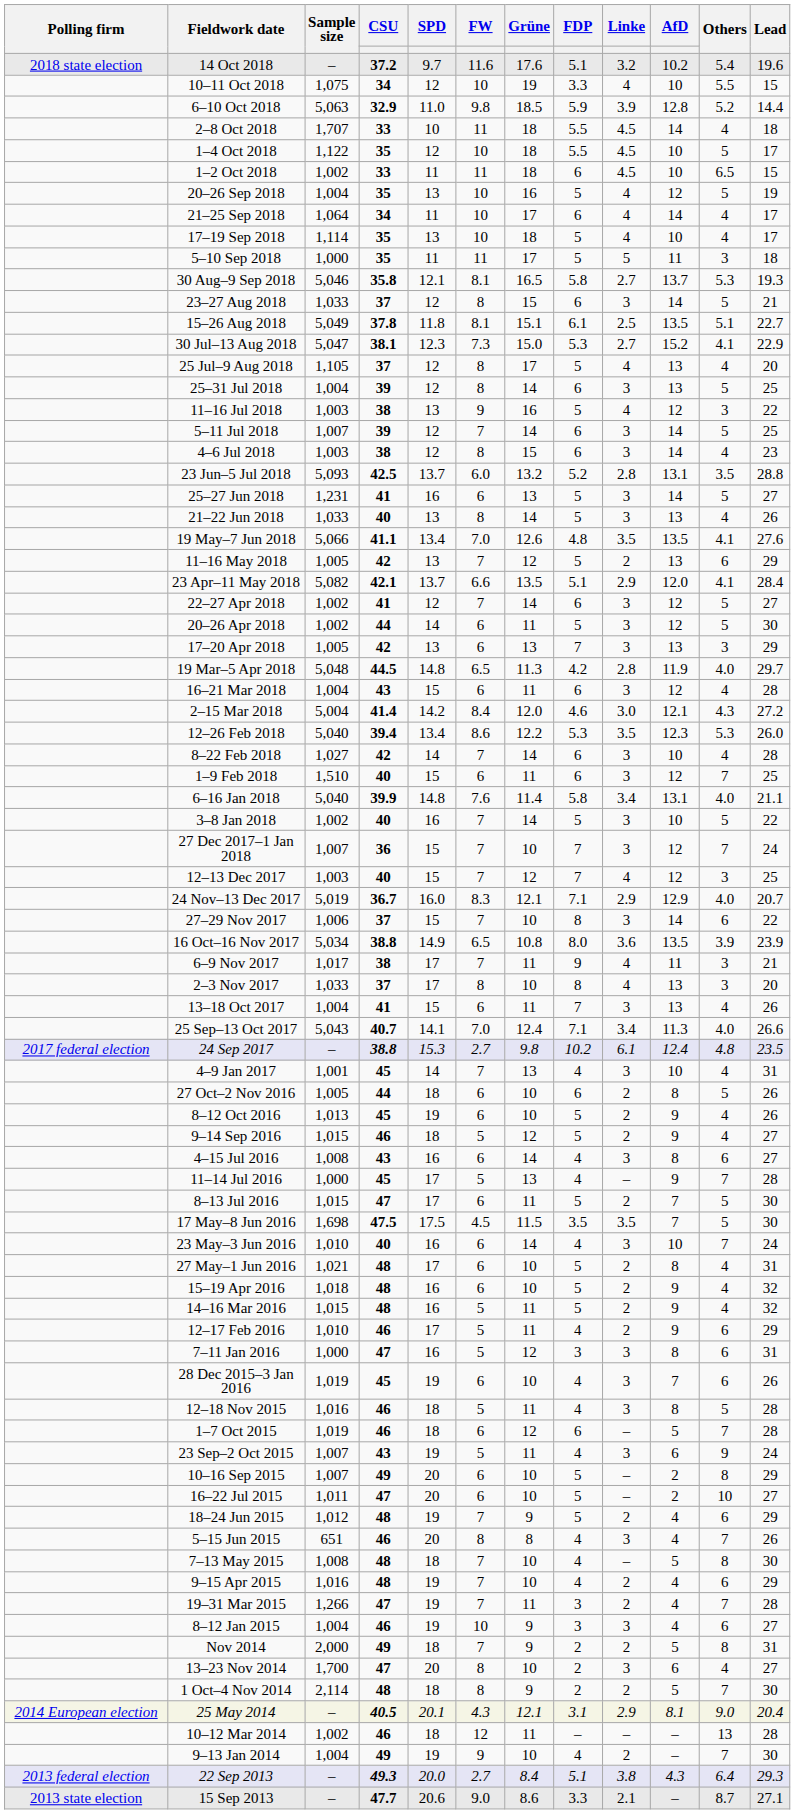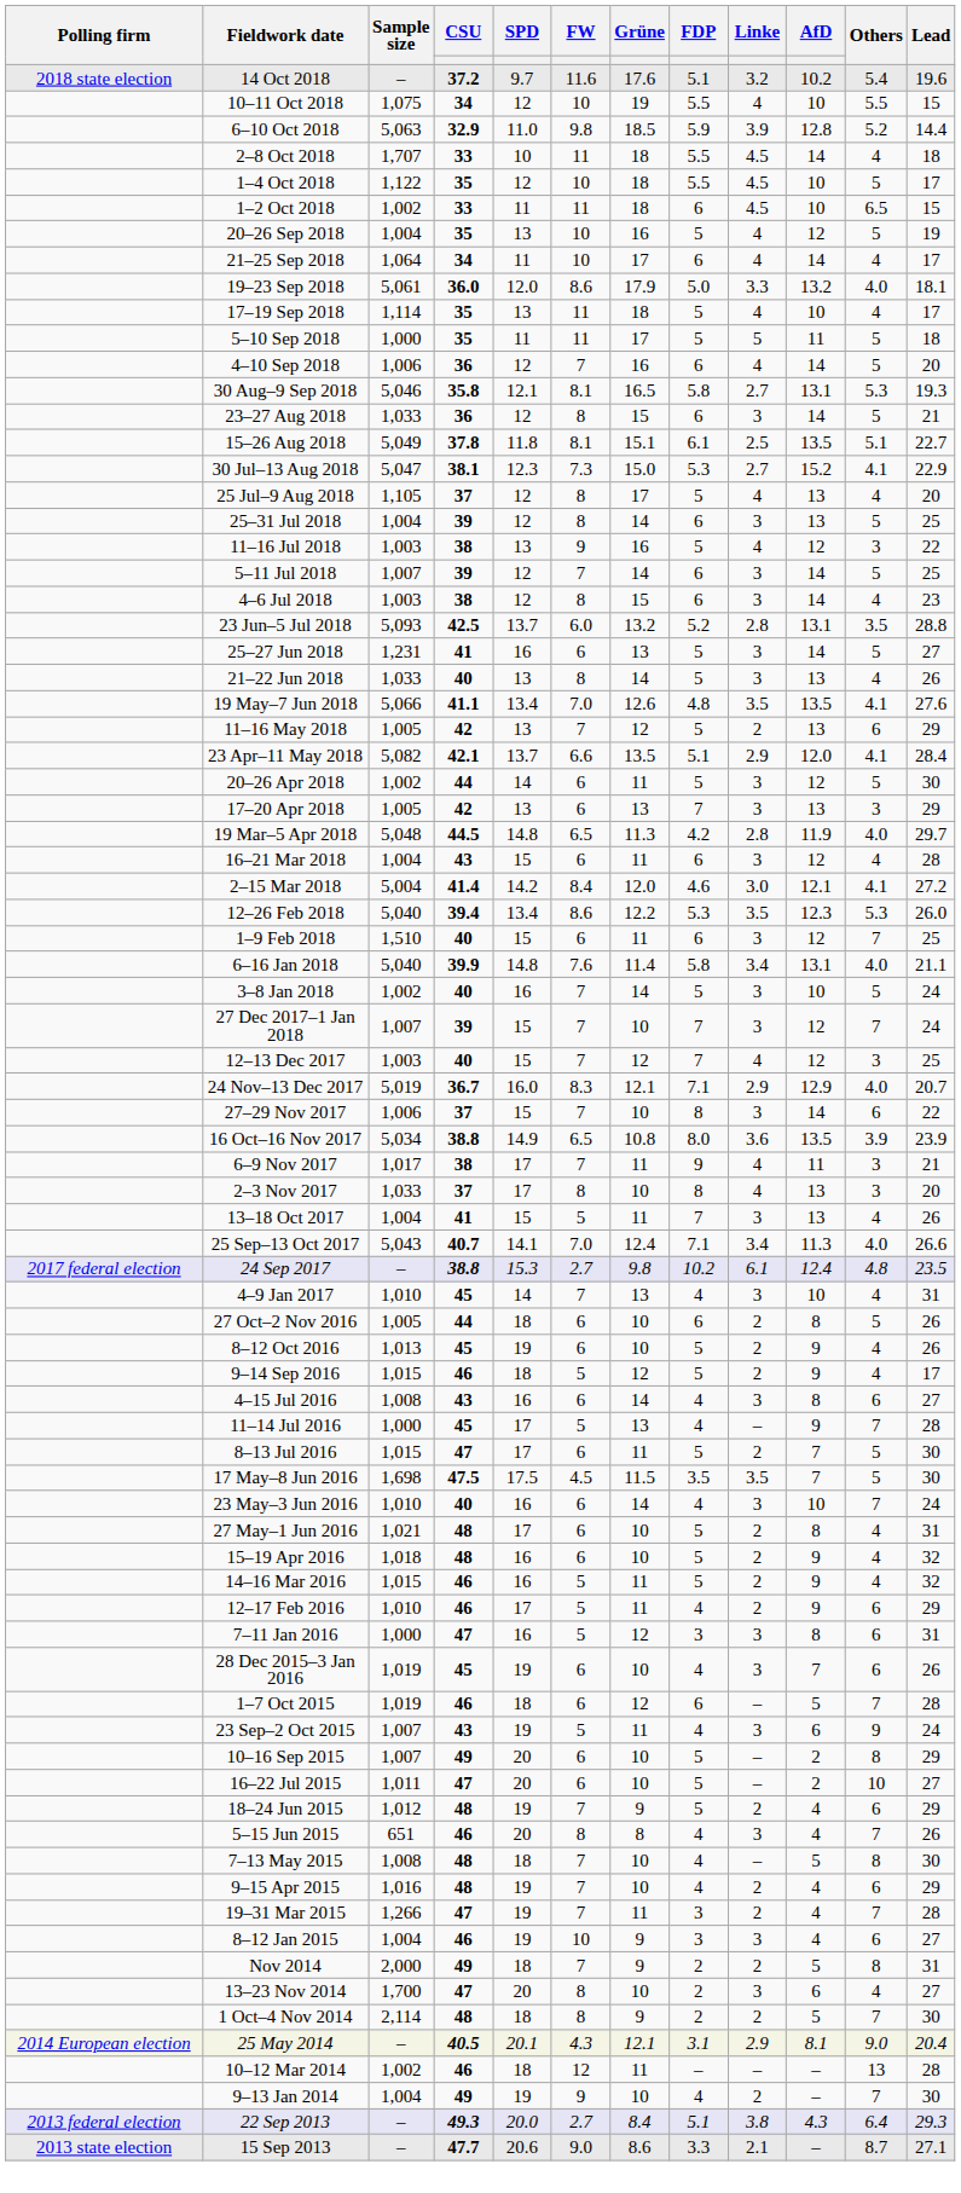10–11 Oct 2018 | FDP: 3.3 -> 5.5
+ row: 19–23 Sep 2018 | 5,061 | 36.0 | 12.0 | 8.6 | 17.9 | 5.0 | 3.3 | 13.2 | 4.0 | 18.1
17–19 Sep 2018 | FW: 10 -> 11
5–10 Sep 2018 | Others: 3 -> 5
+ row: 4–10 Sep 2018 | 1,006 | 36 | 12 | 7 | 16 | 6 | 4 | 14 | 5 | 20
30 Aug–9 Sep 2018 | AfD: 13.7 -> 13.1
23–27 Aug 2018 | CSU: 37 -> 36
- row: 22–27 Apr 2018 | 1,002 | 41 | 12 | 7 | 14 | 6 | 3 | 12 | 5 | 27
2–15 Mar 2018 | Others: 4.3 -> 4.1
- row: 8–22 Feb 2018 | 1,027 | 42 | 14 | 7 | 14 | 6 | 3 | 10 | 4 | 28
3–8 Jan 2018 | Lead: 22 -> 24
27 Dec 2017–1 Jan 2018 | CSU: 36 -> 39
13–18 Oct 2017 | FW: 6 -> 5
4–9 Jan 2017 | Sample size: 1,001 -> 1,010
9–14 Sep 2016 | Lead: 27 -> 17
14–16 Mar 2016 | CSU: 48 -> 46
- row: 12–18 Nov 2015 | 1,016 | 46 | 18 | 5 | 11 | 4 | 3 | 8 | 5 | 28
